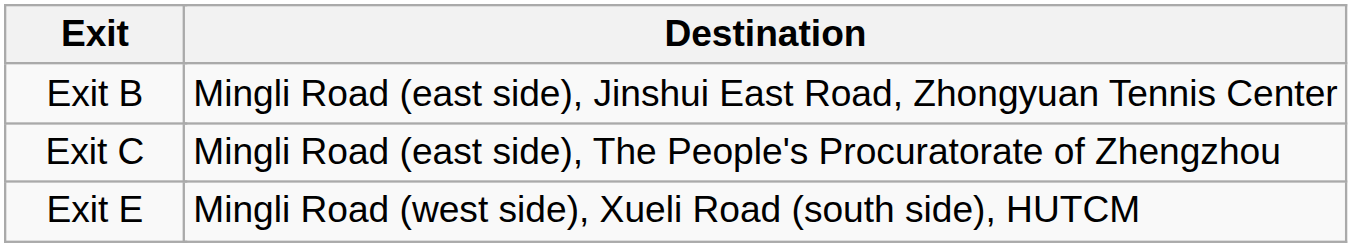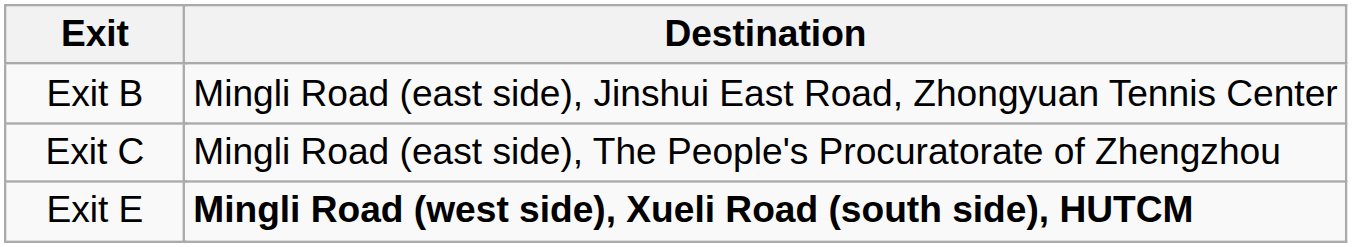Exit E | Destination: normal -> bold
